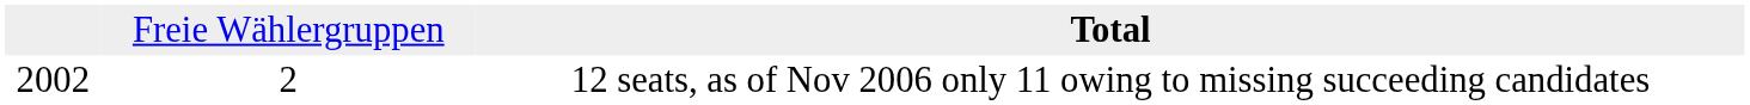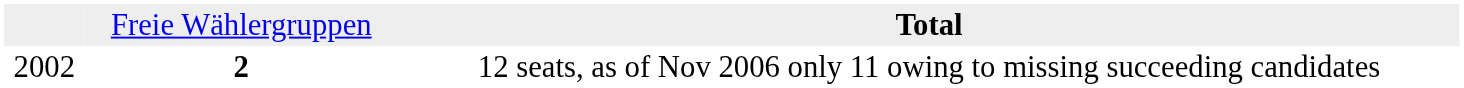row 2 | column 2: normal -> bold
